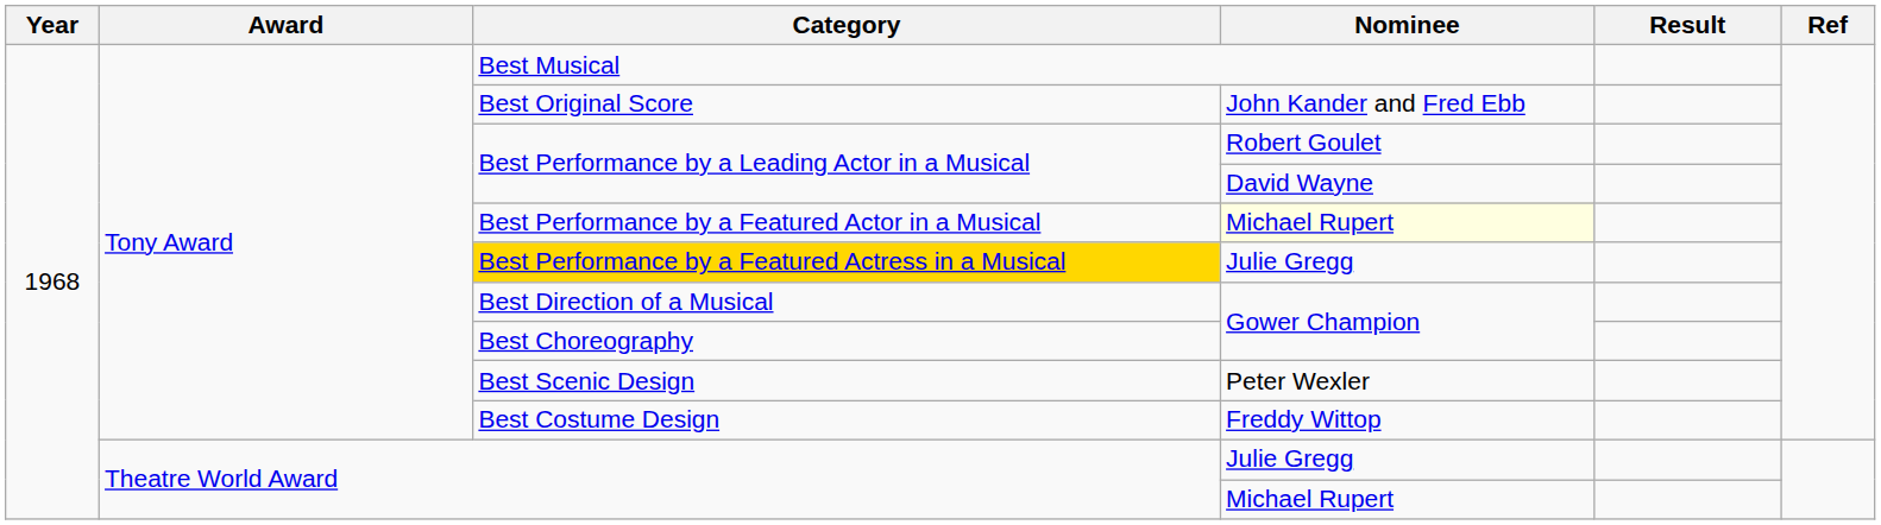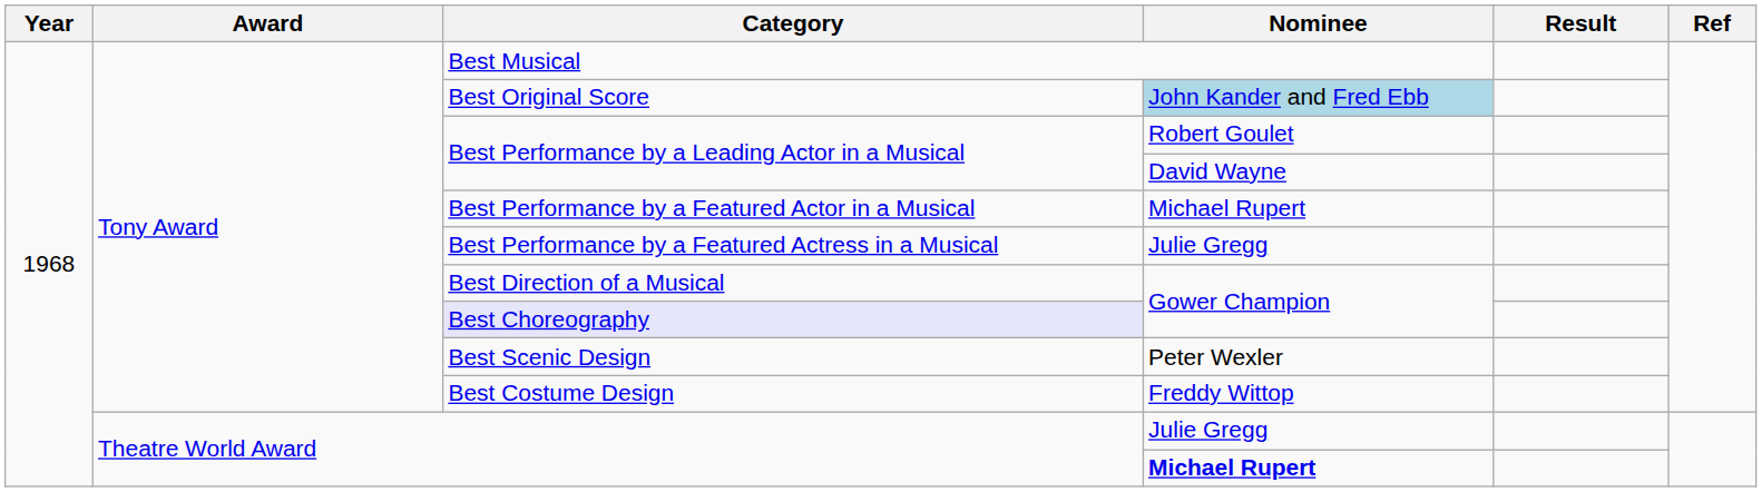Best Original Score | Nominee: no background -> lightblue background
Best Performance by a Featured Actor in a Musical | Nominee: lightyellow background -> no background
Best Performance by a Featured Actress in a Musical | Category: gold background -> no background
Best Choreography | Category: no background -> lavender background
Theatre World Award / Michael Rupert | Nominee: normal -> bold
